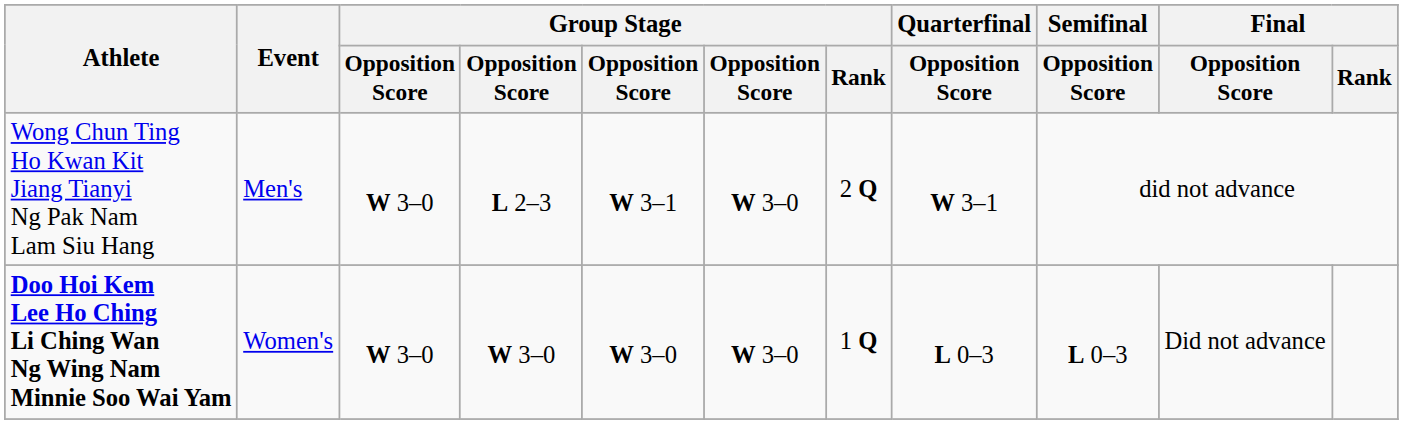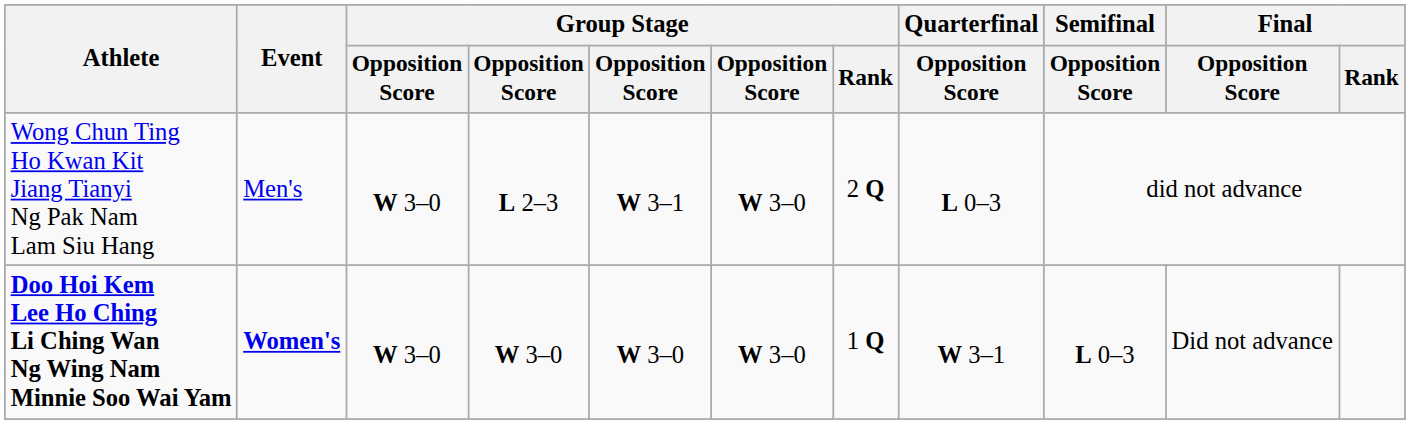row 3 | Quarterfinal / Opposition Score: W 3–1 -> L 0–3
row 4 | Event: normal -> bold
row 4 | Quarterfinal / Opposition Score: L 0–3 -> W 3–1
